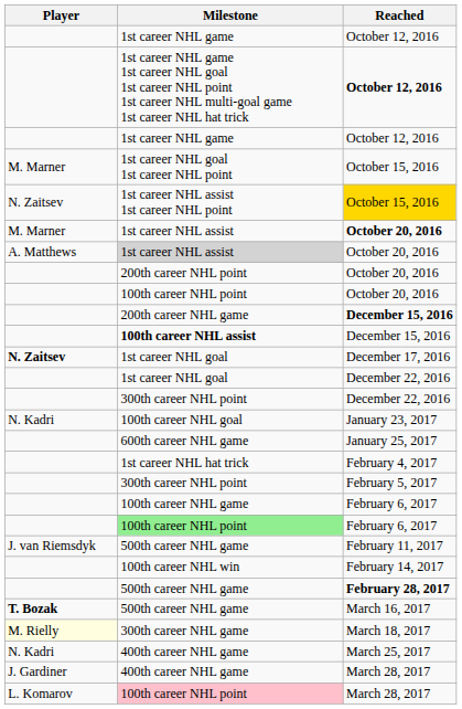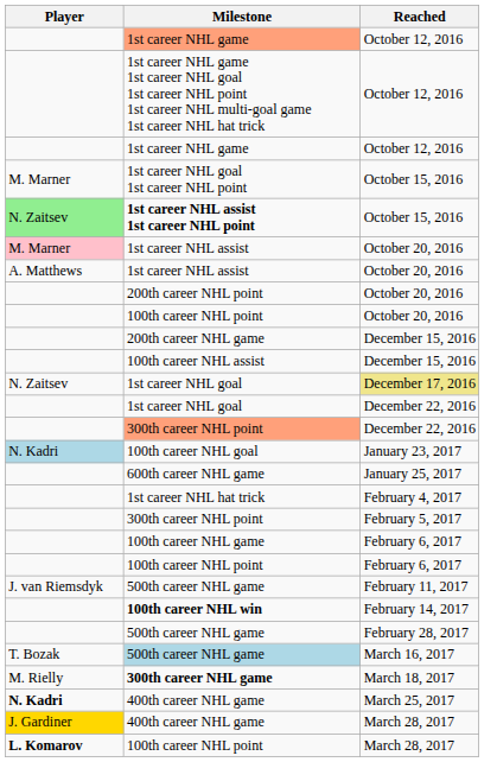row 2 | Milestone: no background -> lightsalmon background
row 3 | Reached: bold -> normal
row 6 | Player: no background -> lightgreen background
row 6 | Milestone: normal -> bold
row 6 | Reached: gold background -> no background
row 7 | Player: no background -> pink background
row 7 | Reached: bold -> normal
row 8 | Milestone: lightgrey background -> no background
row 11 | Reached: bold -> normal
row 12 | Milestone: bold -> normal
row 13 | Player: bold -> normal
row 13 | Reached: no background -> khaki background
row 15 | Milestone: no background -> lightsalmon background
row 16 | Player: no background -> lightblue background
row 21 | Milestone: lightgreen background -> no background
row 23 | Milestone: normal -> bold
row 24 | Reached: bold -> normal
row 25 | Player: bold -> normal
row 25 | Milestone: no background -> lightblue background
row 26 | Player: lightyellow background -> no background
row 26 | Milestone: normal -> bold
row 27 | Player: normal -> bold
row 28 | Player: no background -> gold background
row 29 | Player: normal -> bold
row 29 | Milestone: pink background -> no background
